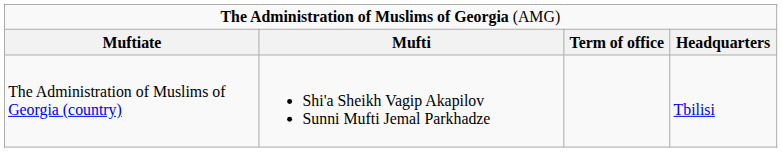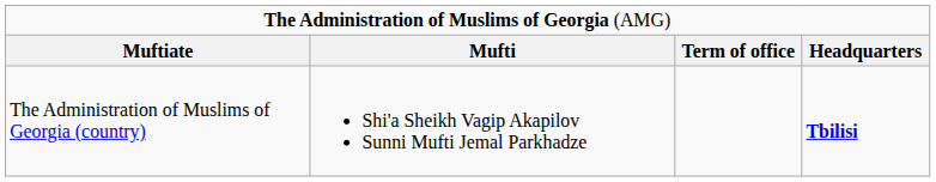The Administration of Muslims of Georgia (country) | column 4: normal -> bold
